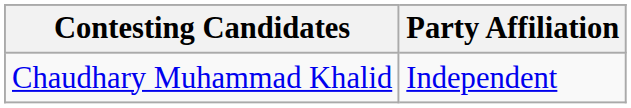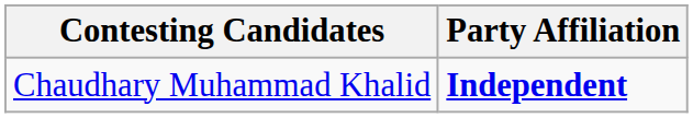Chaudhary Muhammad Khalid | Party Affiliation: normal -> bold
